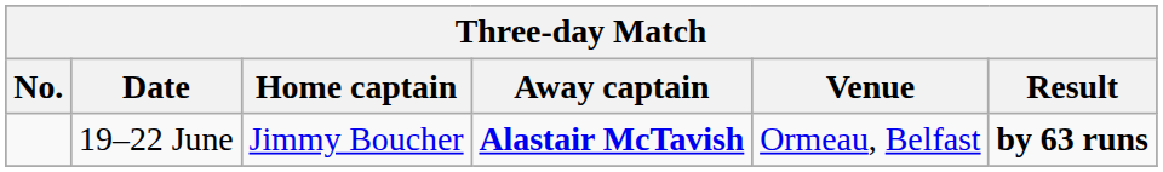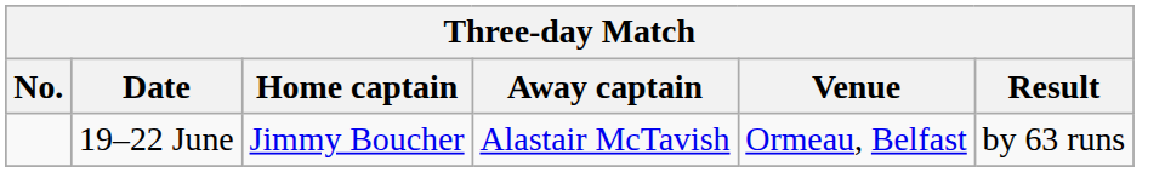19–22 June | Away captain: bold -> normal
19–22 June | Result: bold -> normal
